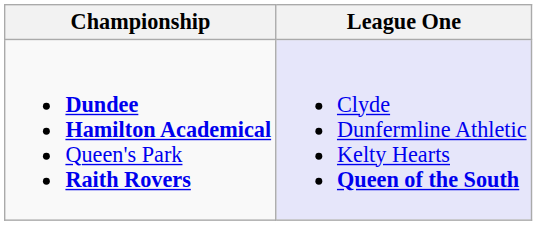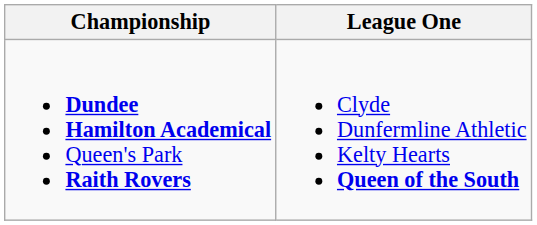Dundee Hamilton Academical Queen's Park Raith Rovers | League One: lavender background -> no background
